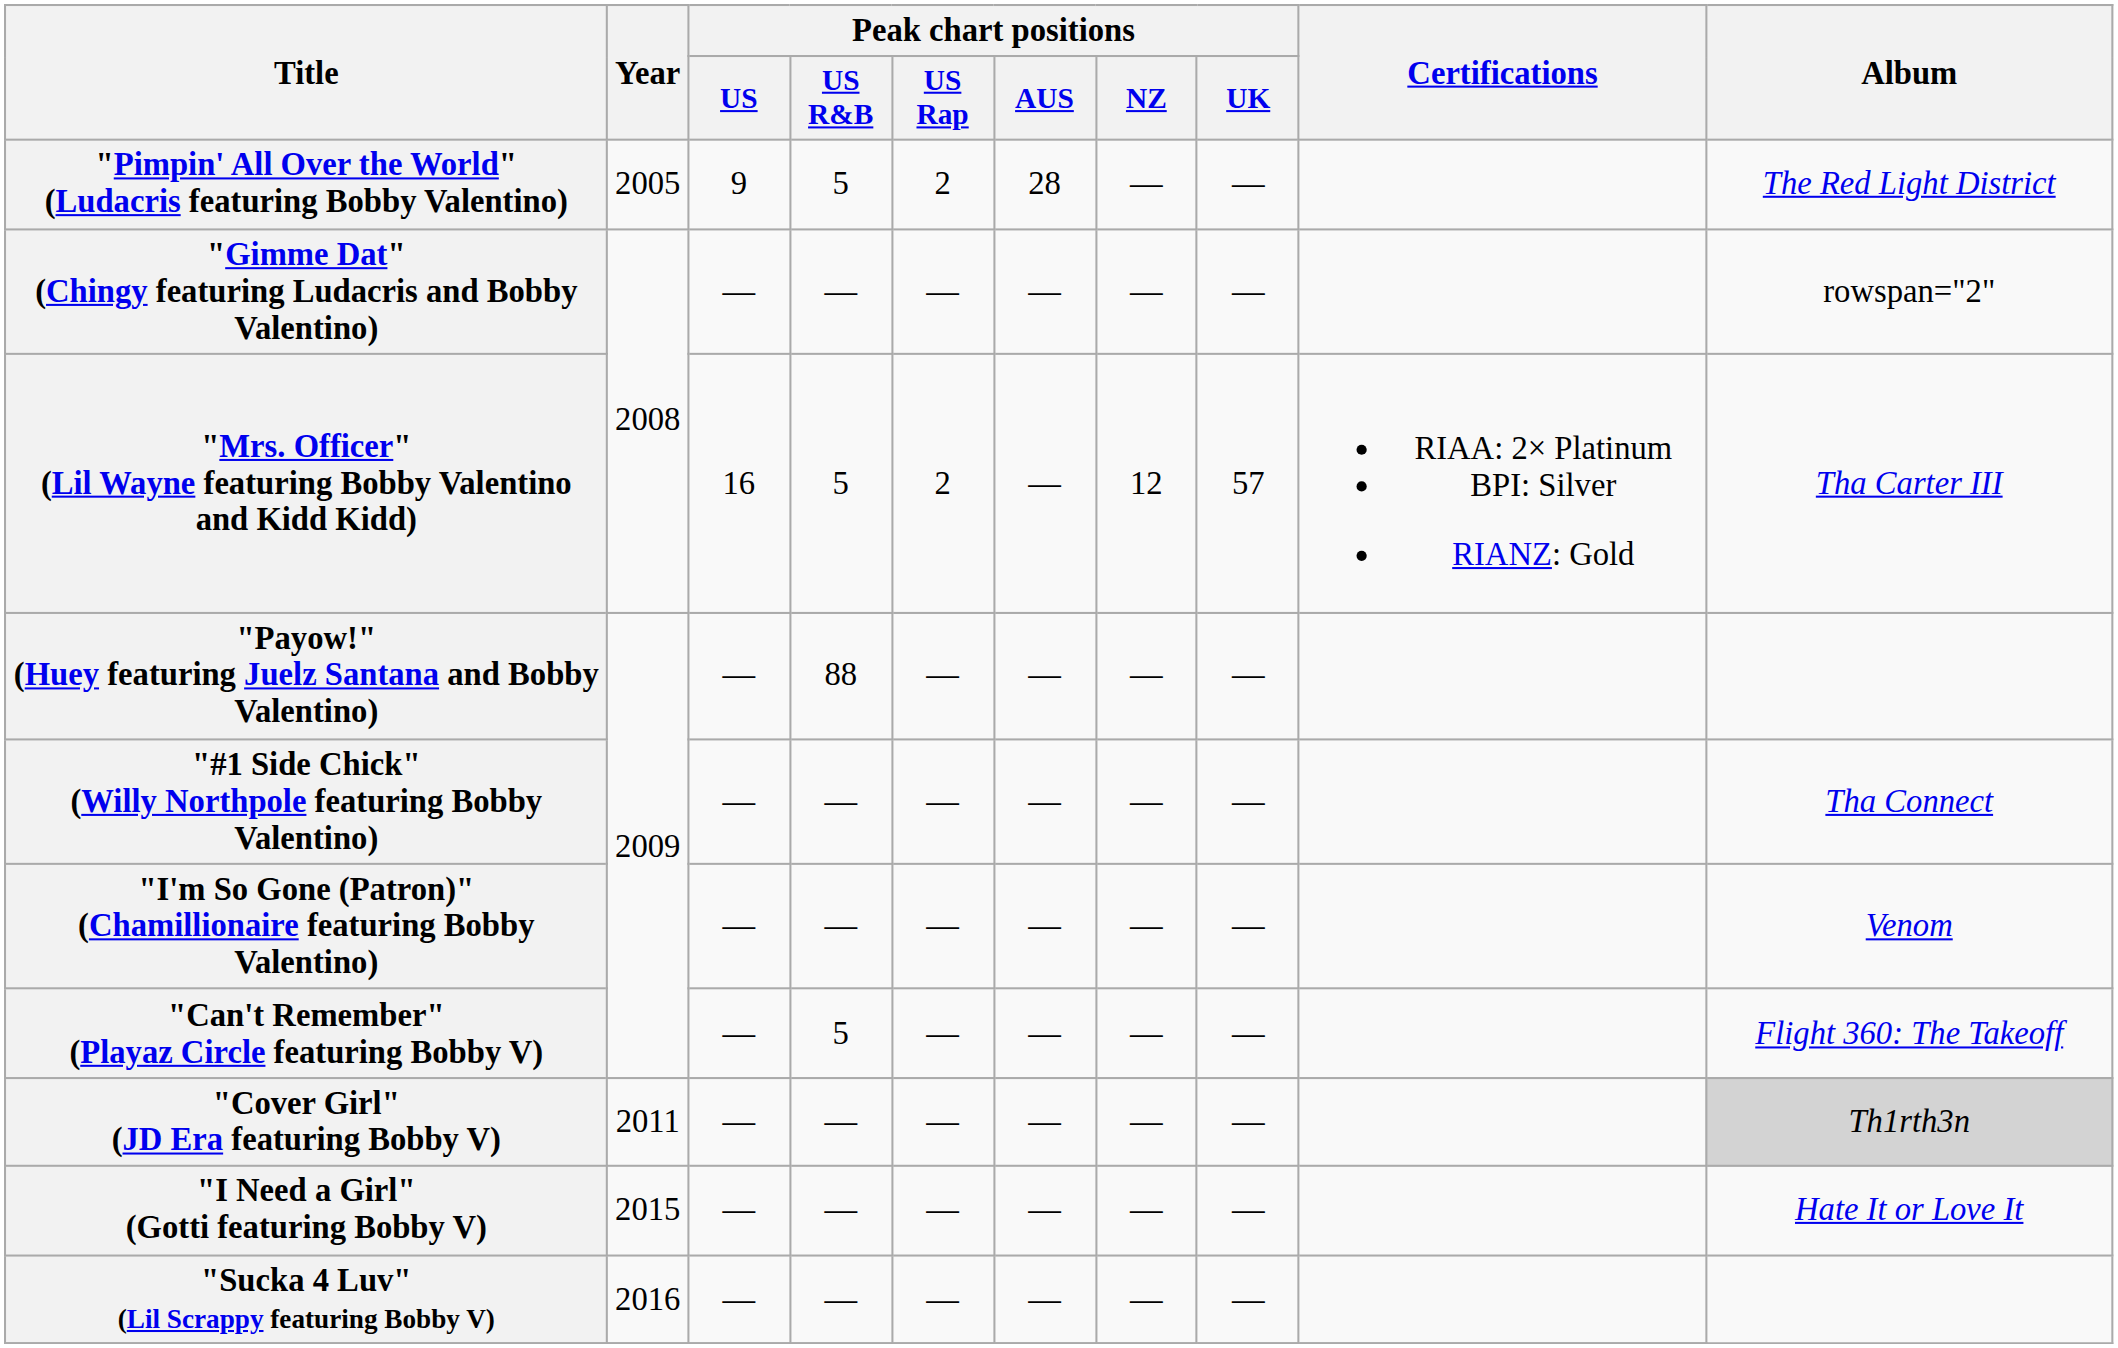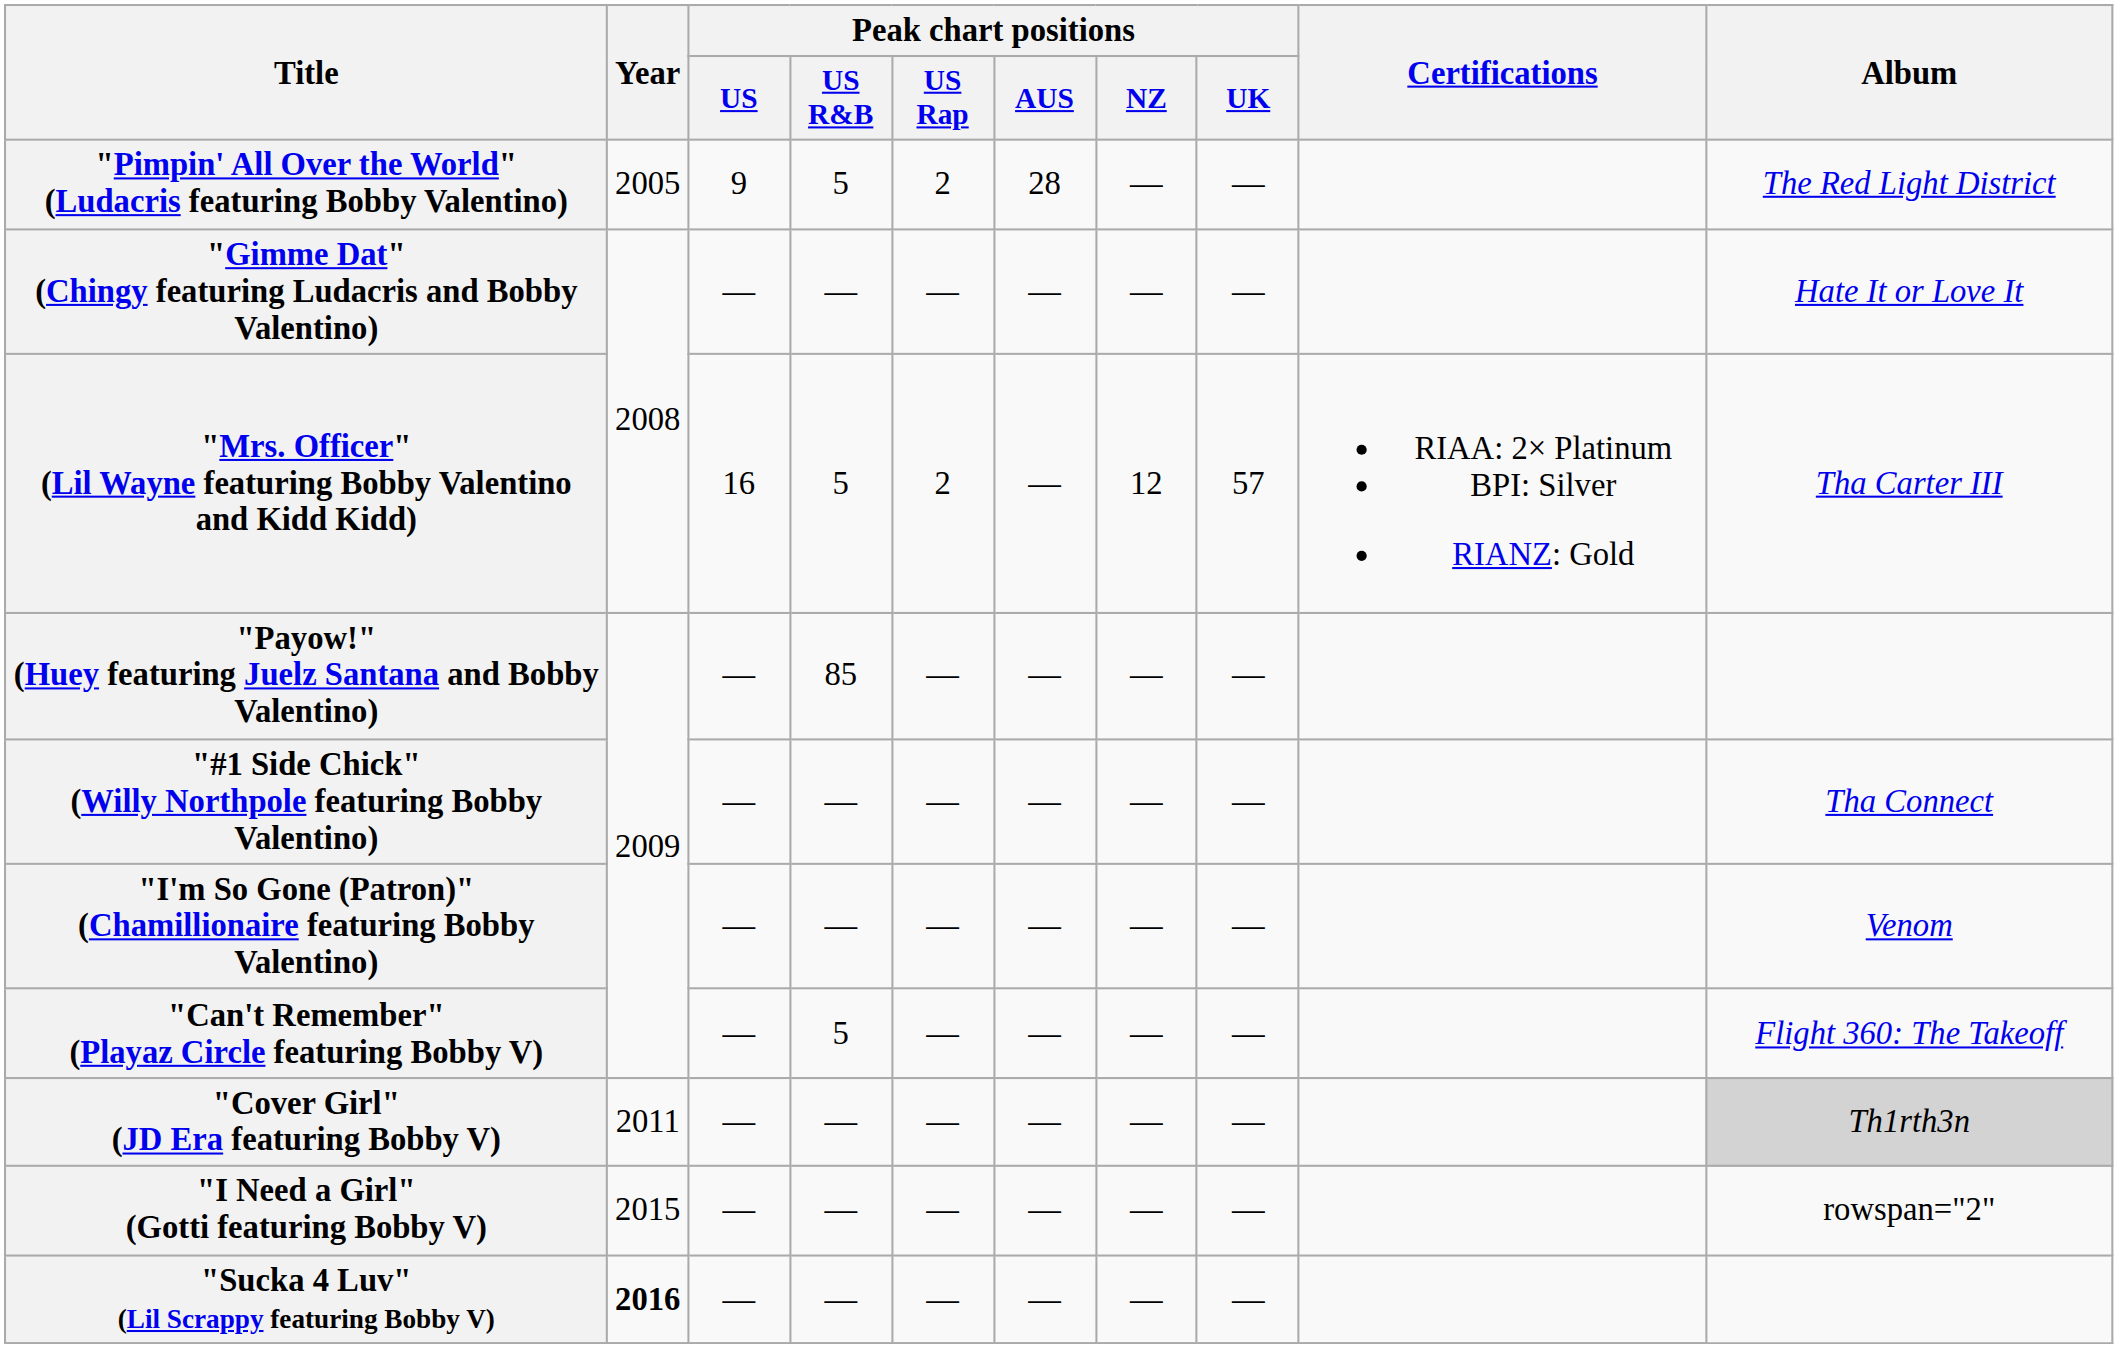"Gimme Dat" (Chingy featuring Ludacris and Bobby Valentino) | Album: rowspan="2" -> Hate It or Love It
"Payow!" (Huey featuring Juelz Santana and Bobby Valentino) | Peak chart positions / US R&B: 88 -> 85
"I Need a Girl" (Gotti featuring Bobby V) | Album: Hate It or Love It -> rowspan="2"
"Sucka 4 Luv" (Lil Scrappy featuring Bobby V) | Year: normal -> bold
